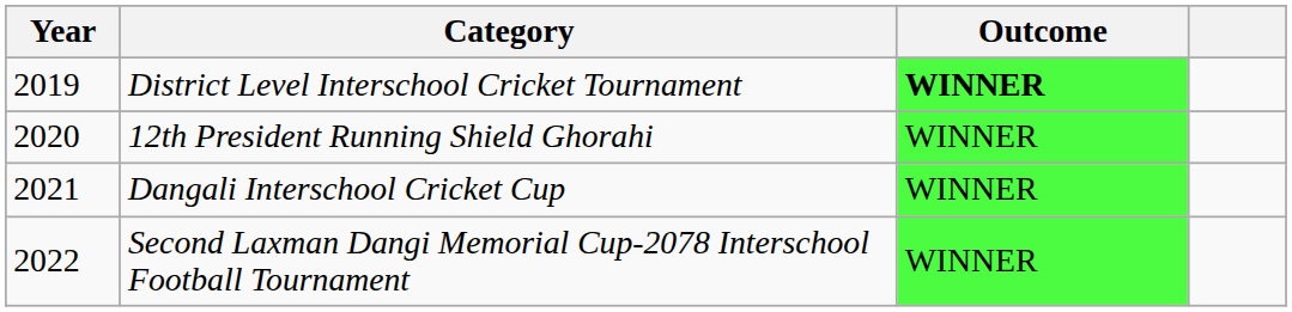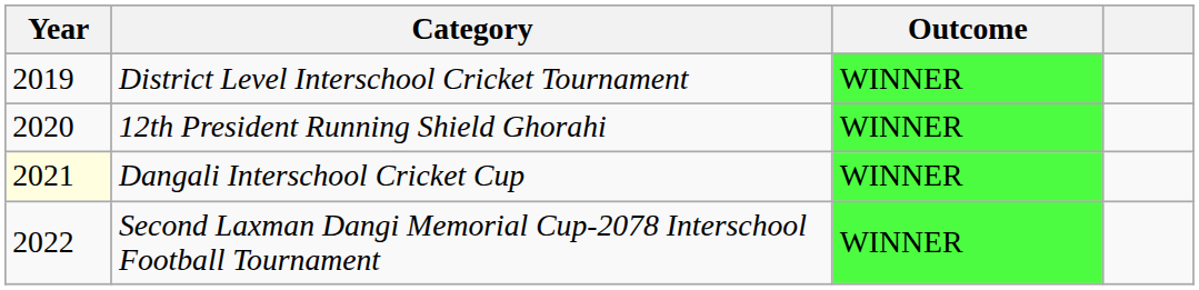District Level Interschool Cricket Tournament | Outcome: bold -> normal
Dangali Interschool Cricket Cup | Year: no background -> lightyellow background
